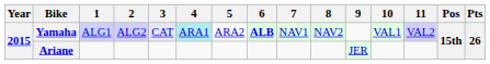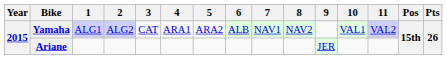Yamaha | 3: lavender background -> no background
Yamaha | 4: paleturquoise background -> no background
Yamaha | 6: bold -> normal
